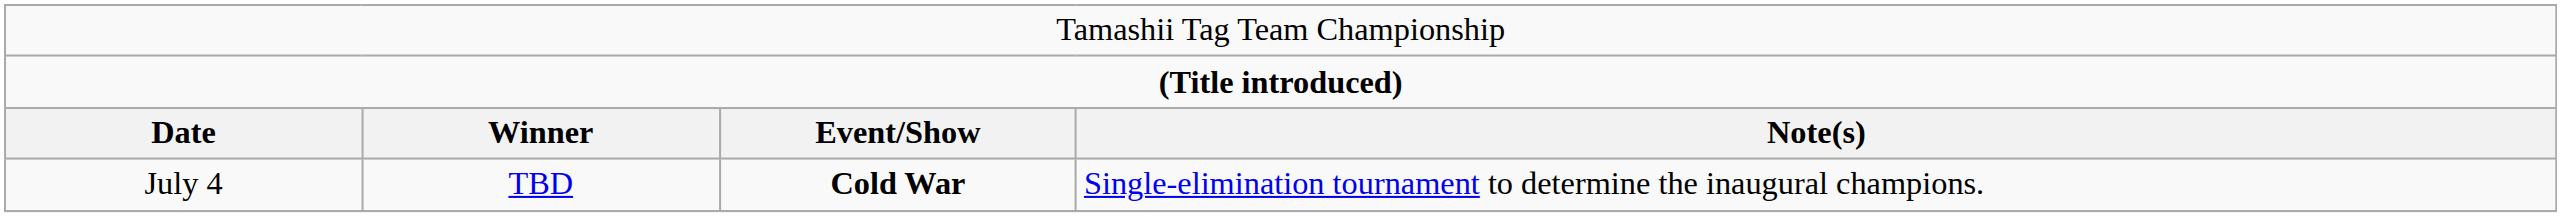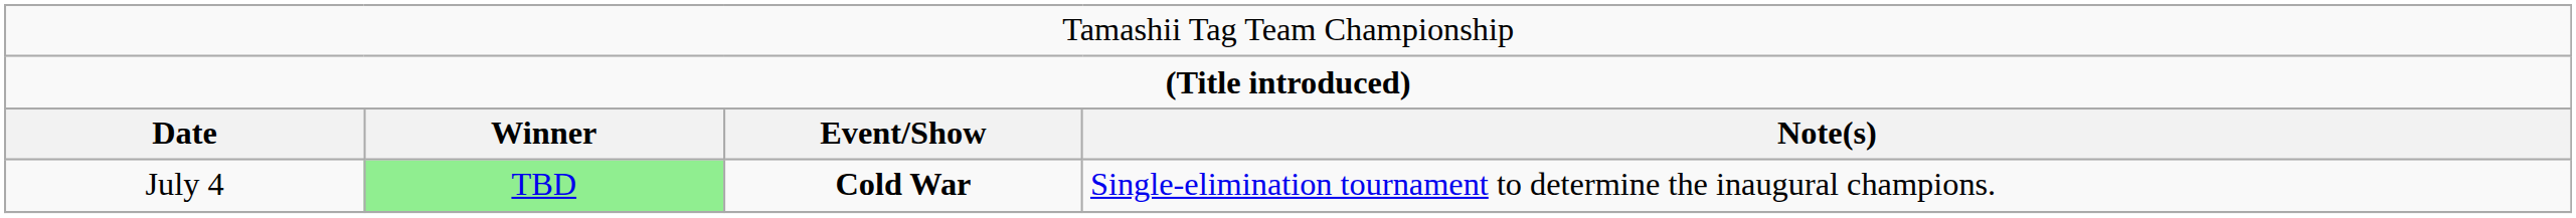July 4 | column 2: no background -> lightgreen background
